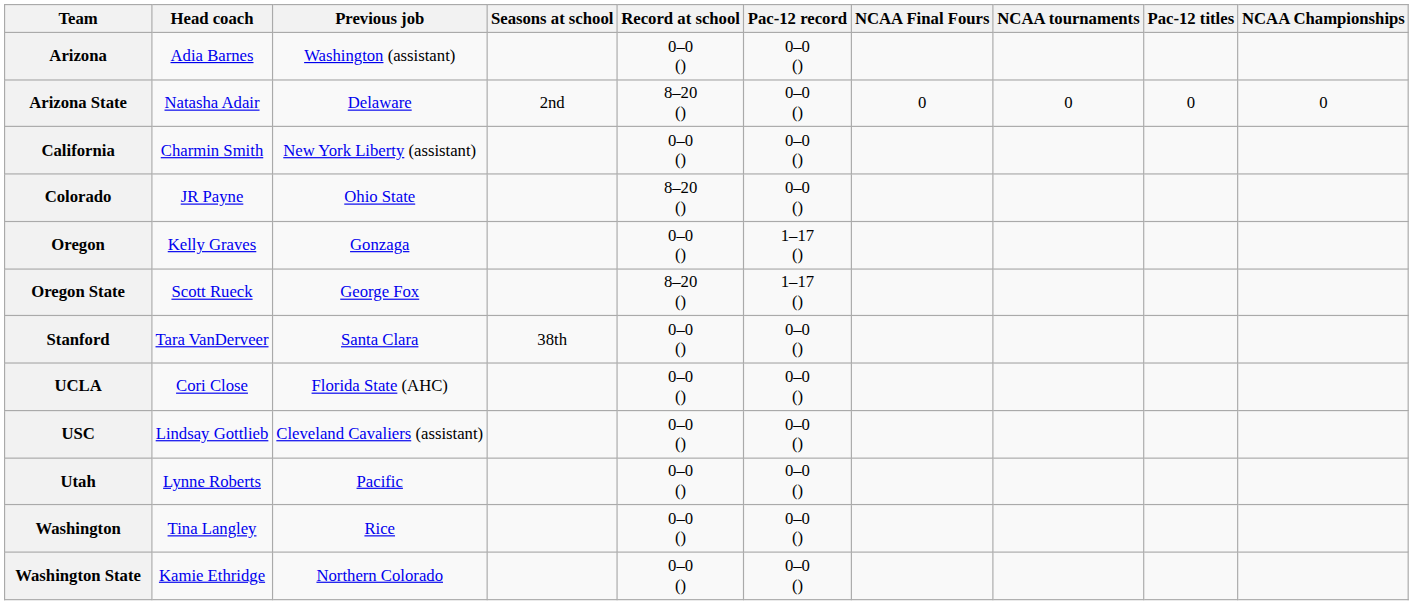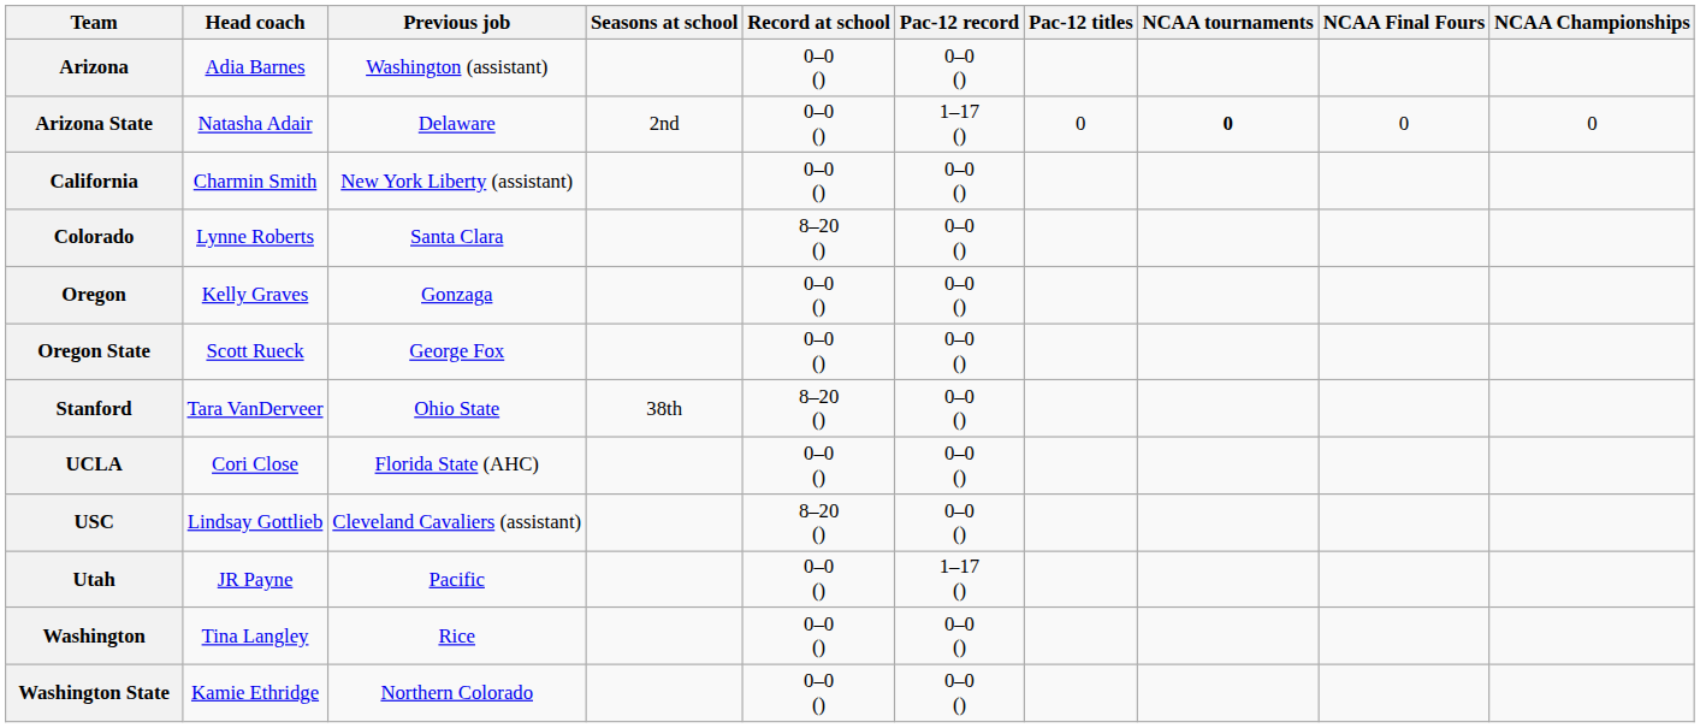columns swapped: Pac-12 titles <-> NCAA Final Fours
Arizona State | Record at school: 8–20 () -> 0–0 ()
Arizona State | Pac-12 record: 0–0 () -> 1–17 ()
Arizona State | NCAA tournaments: normal -> bold
Colorado | Head coach: JR Payne -> Lynne Roberts
Colorado | Previous job: Ohio State -> Santa Clara
Oregon | Pac-12 record: 1–17 () -> 0–0 ()
Oregon State | Record at school: 8–20 () -> 0–0 ()
Oregon State | Pac-12 record: 1–17 () -> 0–0 ()
Stanford | Previous job: Santa Clara -> Ohio State
Stanford | Record at school: 0–0 () -> 8–20 ()
USC | Record at school: 0–0 () -> 8–20 ()
Utah | Head coach: Lynne Roberts -> JR Payne
Utah | Pac-12 record: 0–0 () -> 1–17 ()
